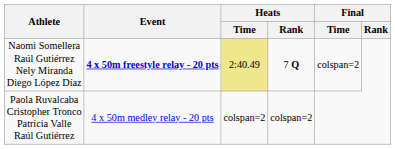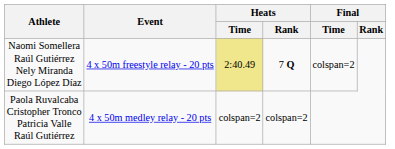Naomi Somellera Raúl Gutiérrez Nely Miranda Diego López Díaz | Event: bold -> normal
